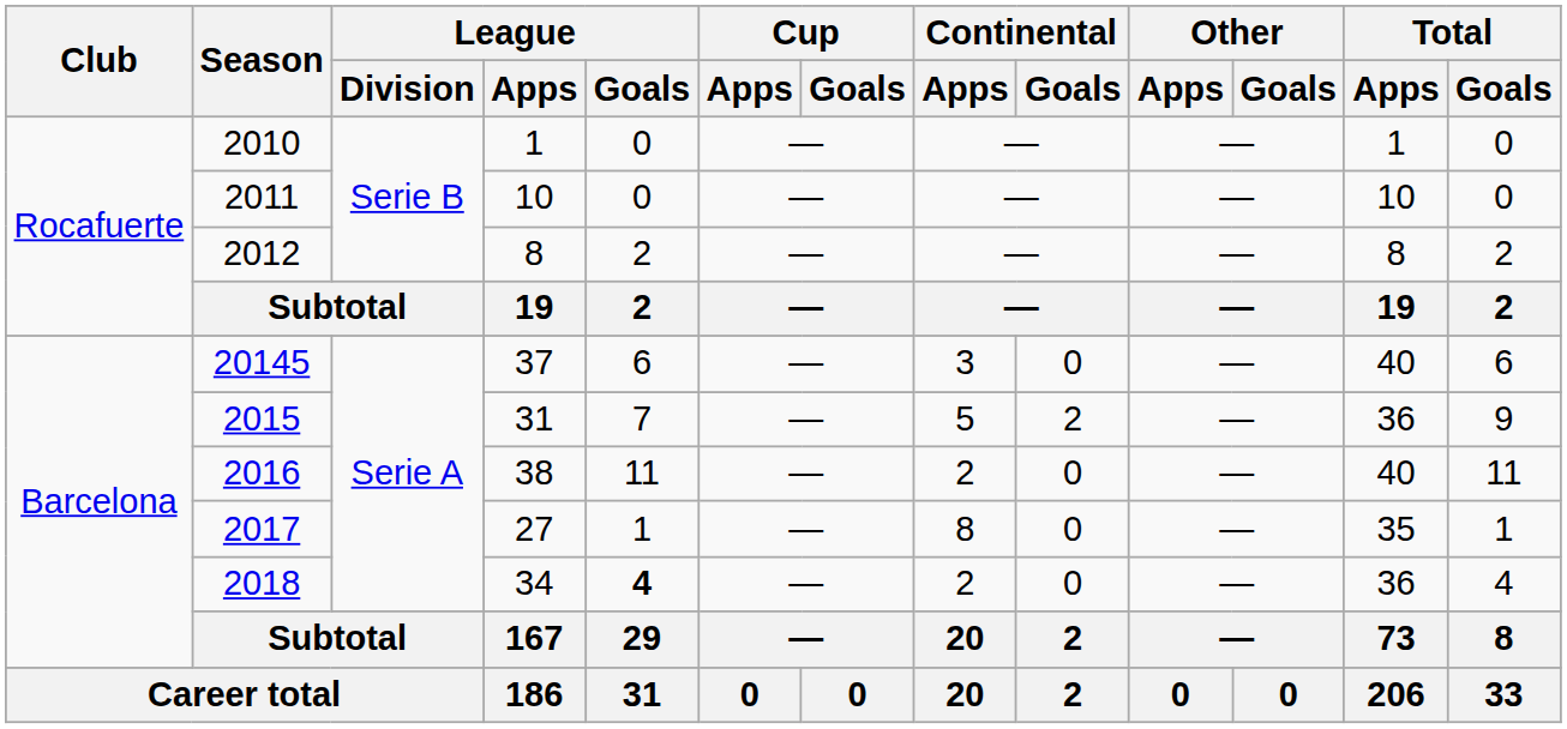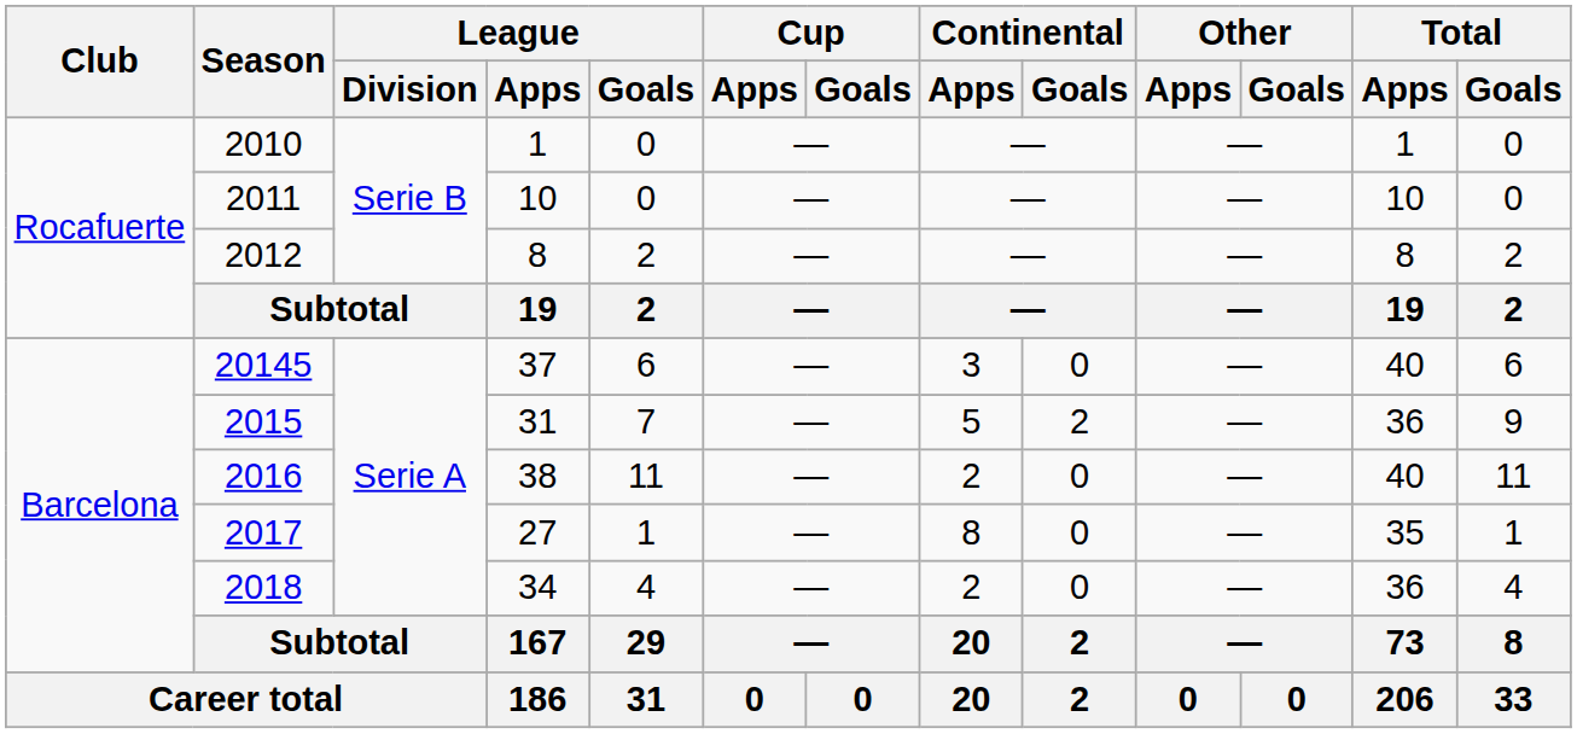2018 | League / Goals: bold -> normal
